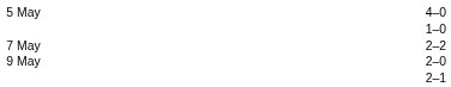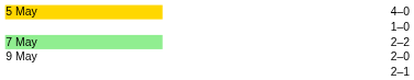4–0 | column 1: no background -> gold background
2–2 | column 1: no background -> lightgreen background
